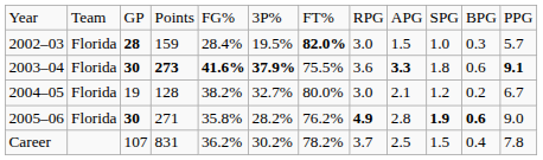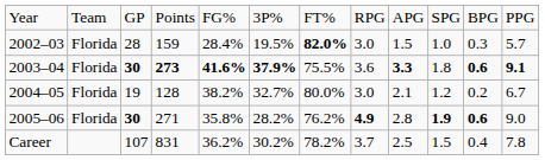2002–03 | column 3: bold -> normal
2003–04 | column 11: normal -> bold
